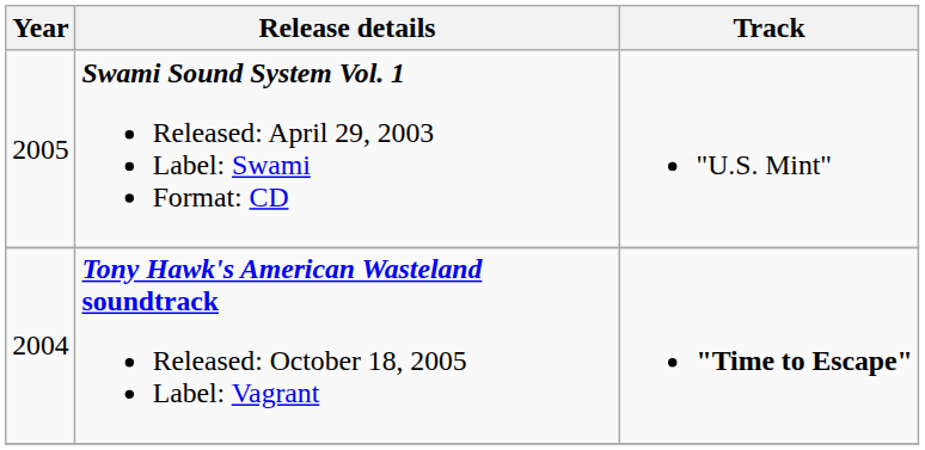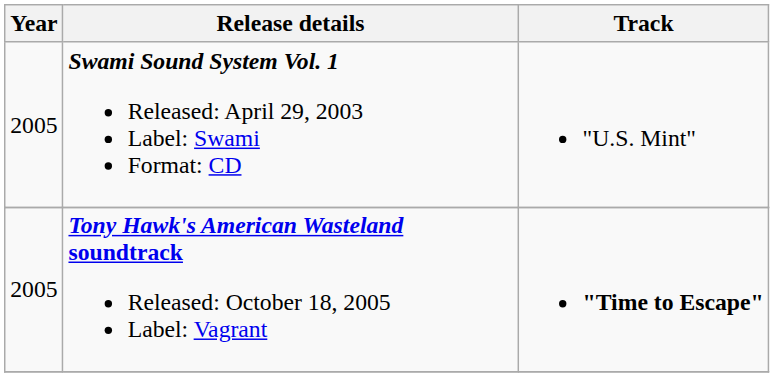row 3 | Year: 2004 -> 2005
